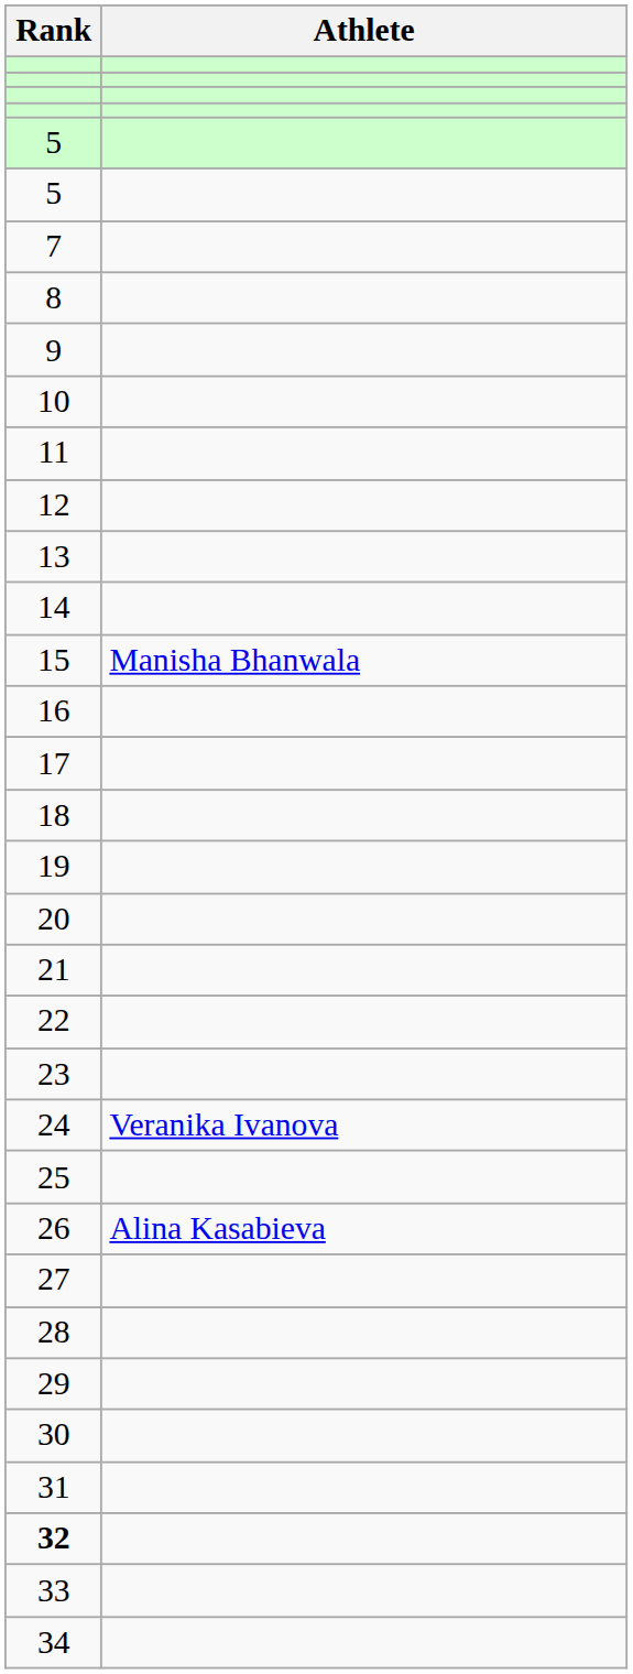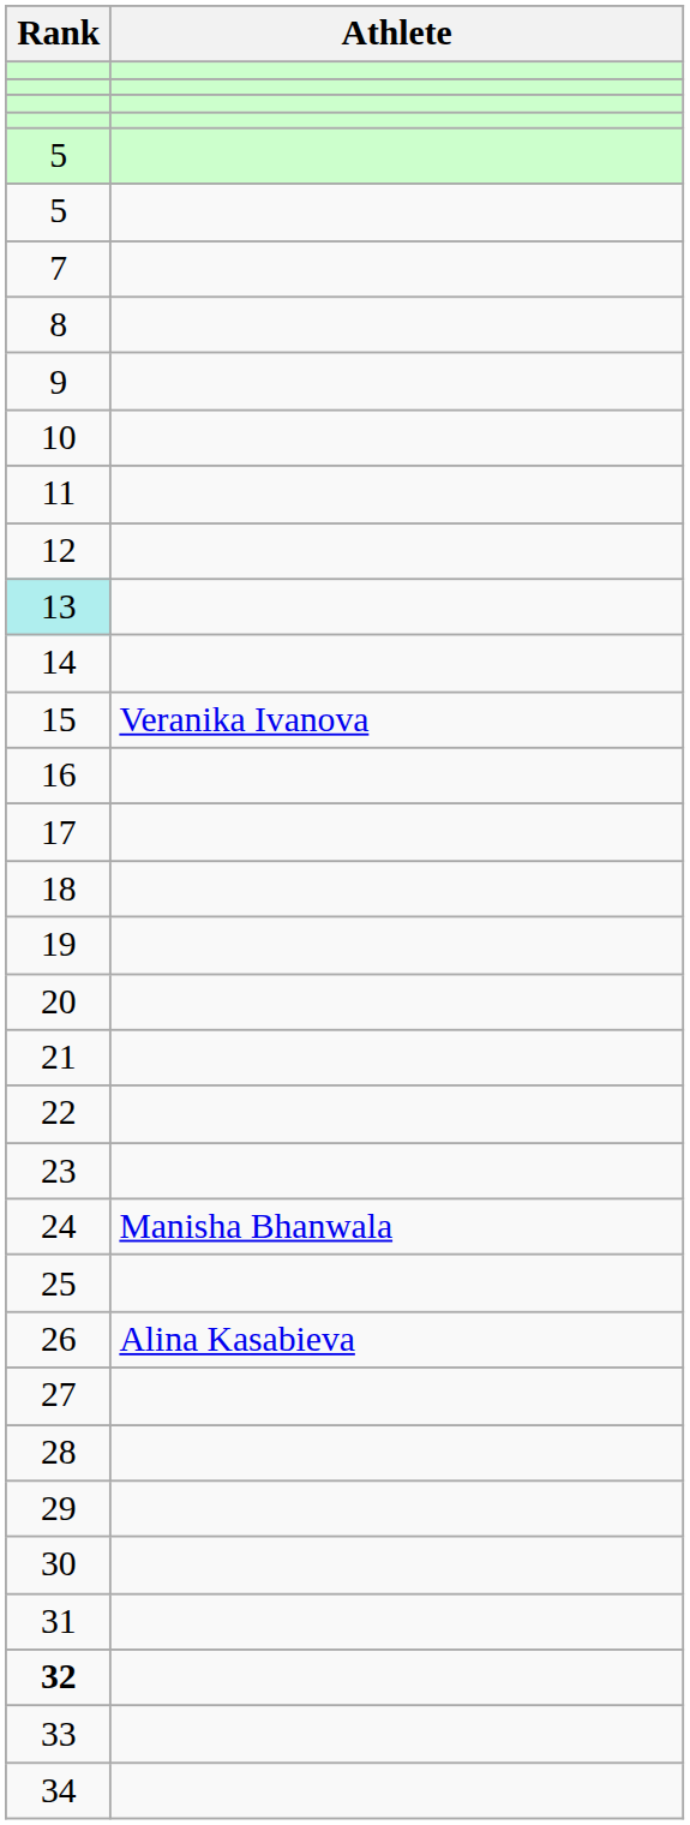row 14 | Rank: no background -> paleturquoise background
row 16 | Athlete: Manisha Bhanwala -> Veranika Ivanova
row 25 | Athlete: Veranika Ivanova -> Manisha Bhanwala
